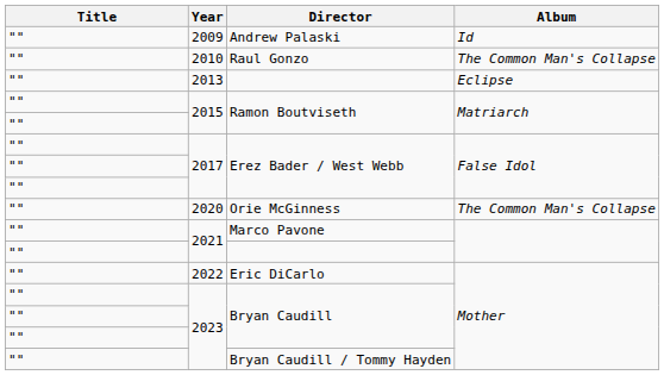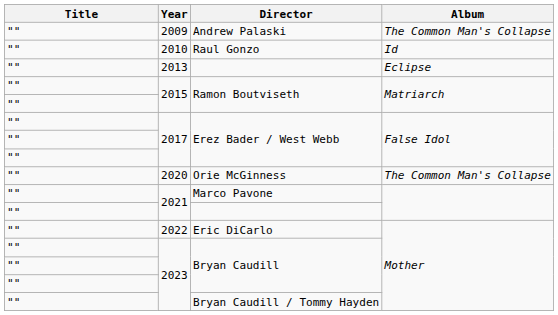Andrew Palaski | Album: Id -> The Common Man's Collapse
Raul Gonzo | Album: The Common Man's Collapse -> Id
